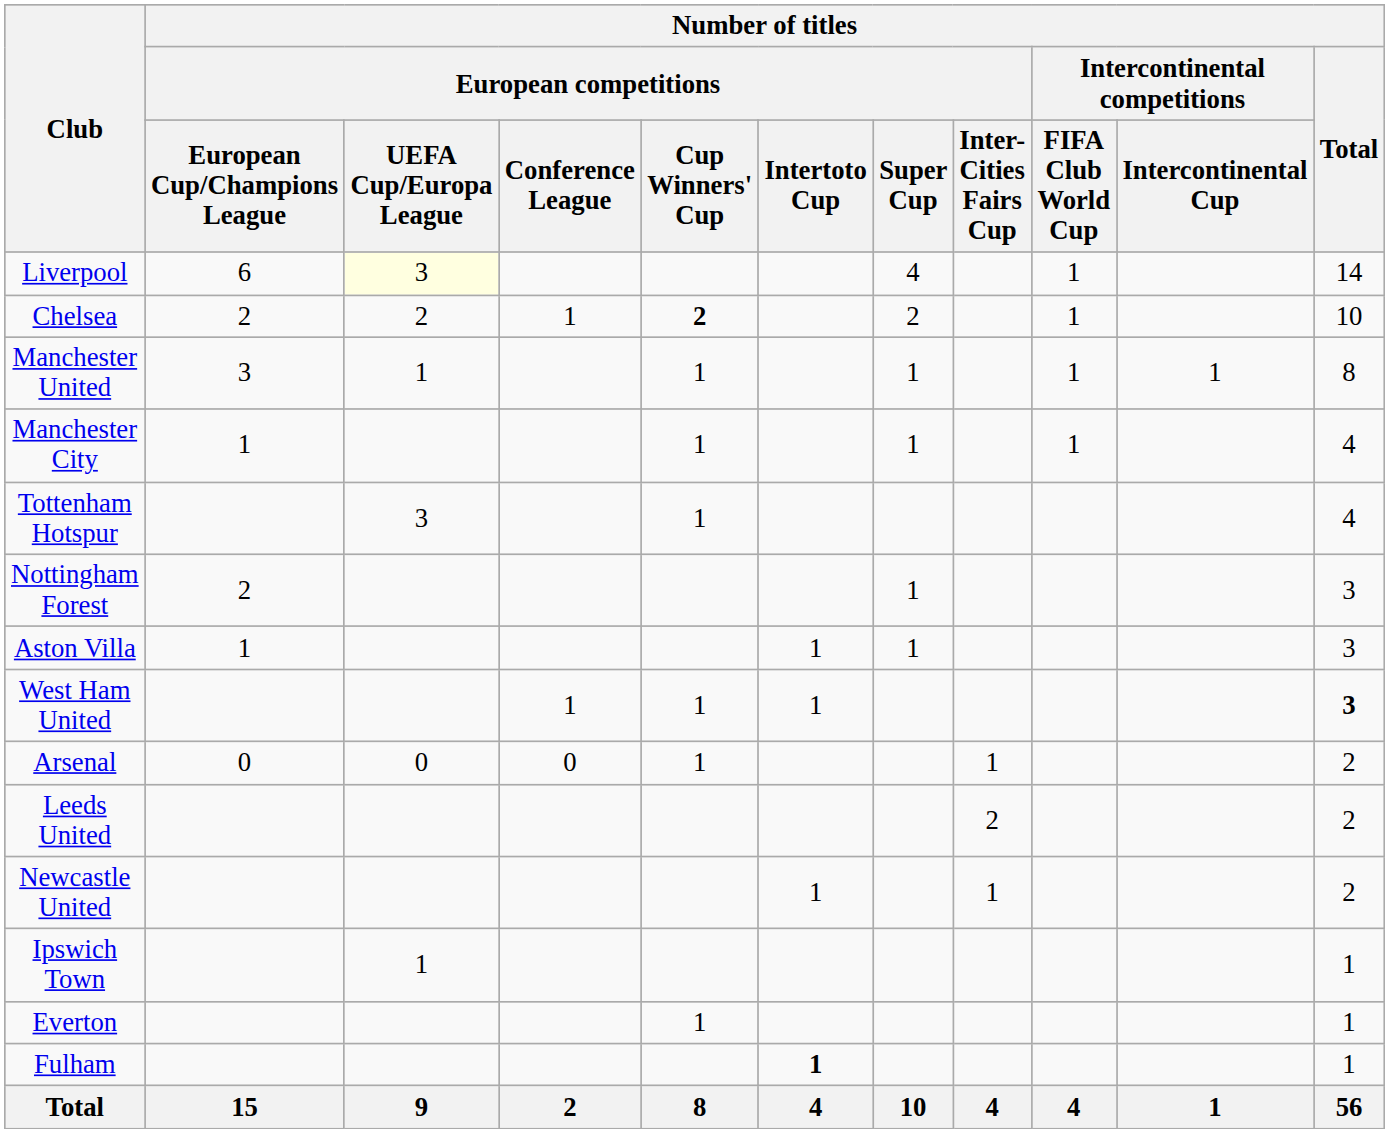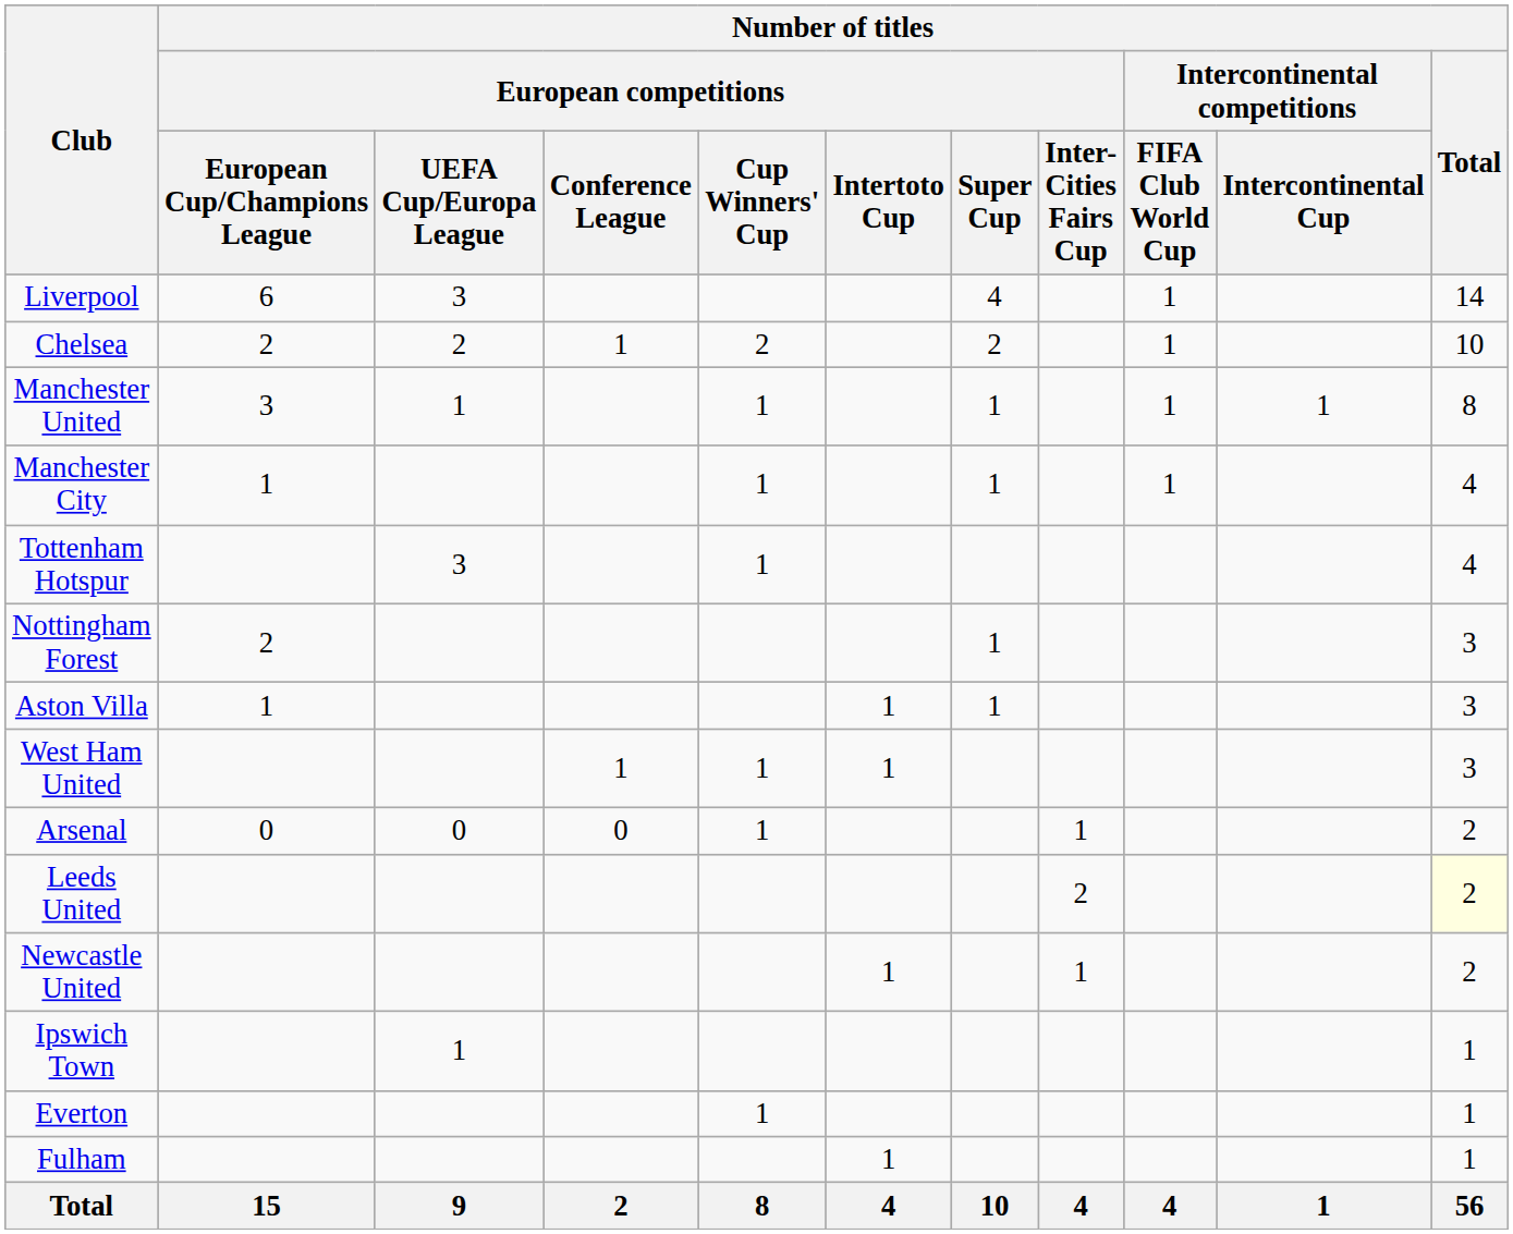Liverpool | column 3: lightyellow background -> no background
Chelsea | Number of titles / European competitions / Cup Winners' Cup: bold -> normal
West Ham United | Number of titles / Total: bold -> normal
Leeds United | Number of titles / Total: no background -> lightyellow background
Fulham | Number of titles / European competitions / Intertoto Cup: bold -> normal
